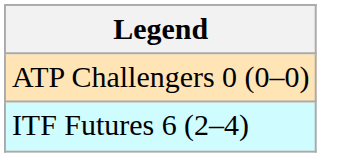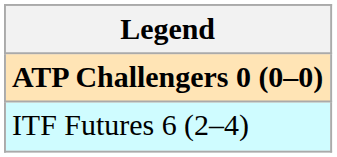row 2 | column 1: normal -> bold
